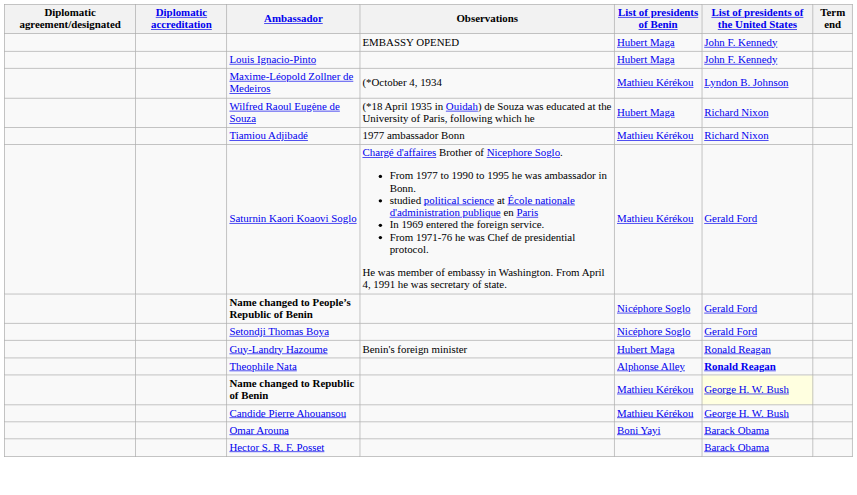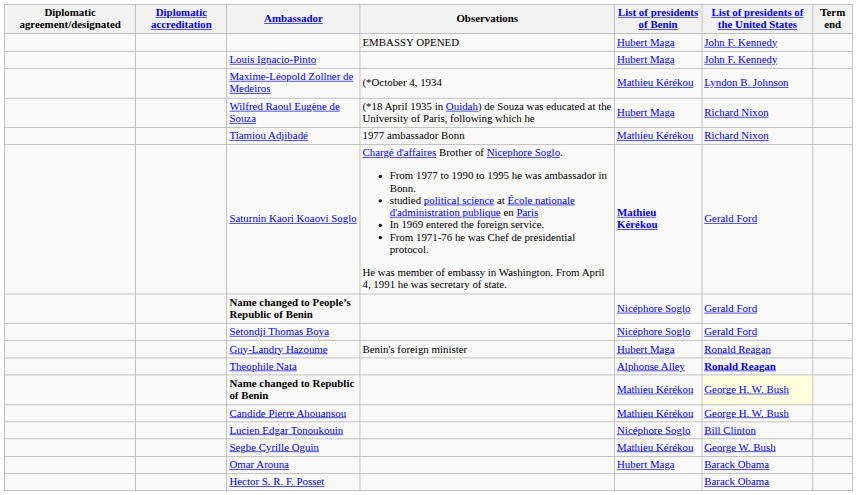Saturnin Kaori Koaovi Soglo | List of presidents of Benin: normal -> bold
+ row: Lucien Edgar Tonoukouin | Nicéphore Soglo | Bill Clinton
+ row: Segbe Cyrille Oguin | Mathieu Kérékou | George W. Bush
Omar Arouna | List of presidents of Benin: Boni Yayi -> Hubert Maga
